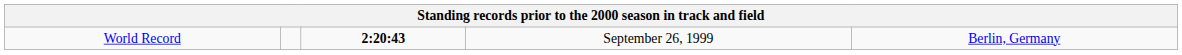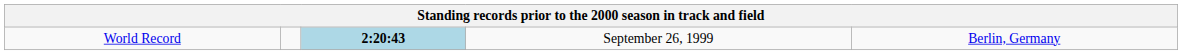World Record | column 3: no background -> lightblue background
